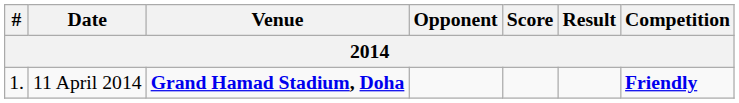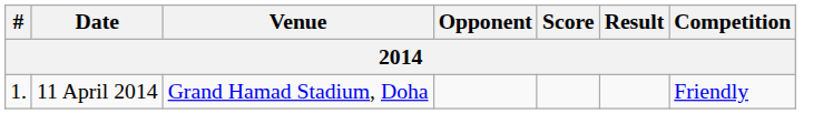11 April 2014 | Venue: bold -> normal
11 April 2014 | Competition: bold -> normal
